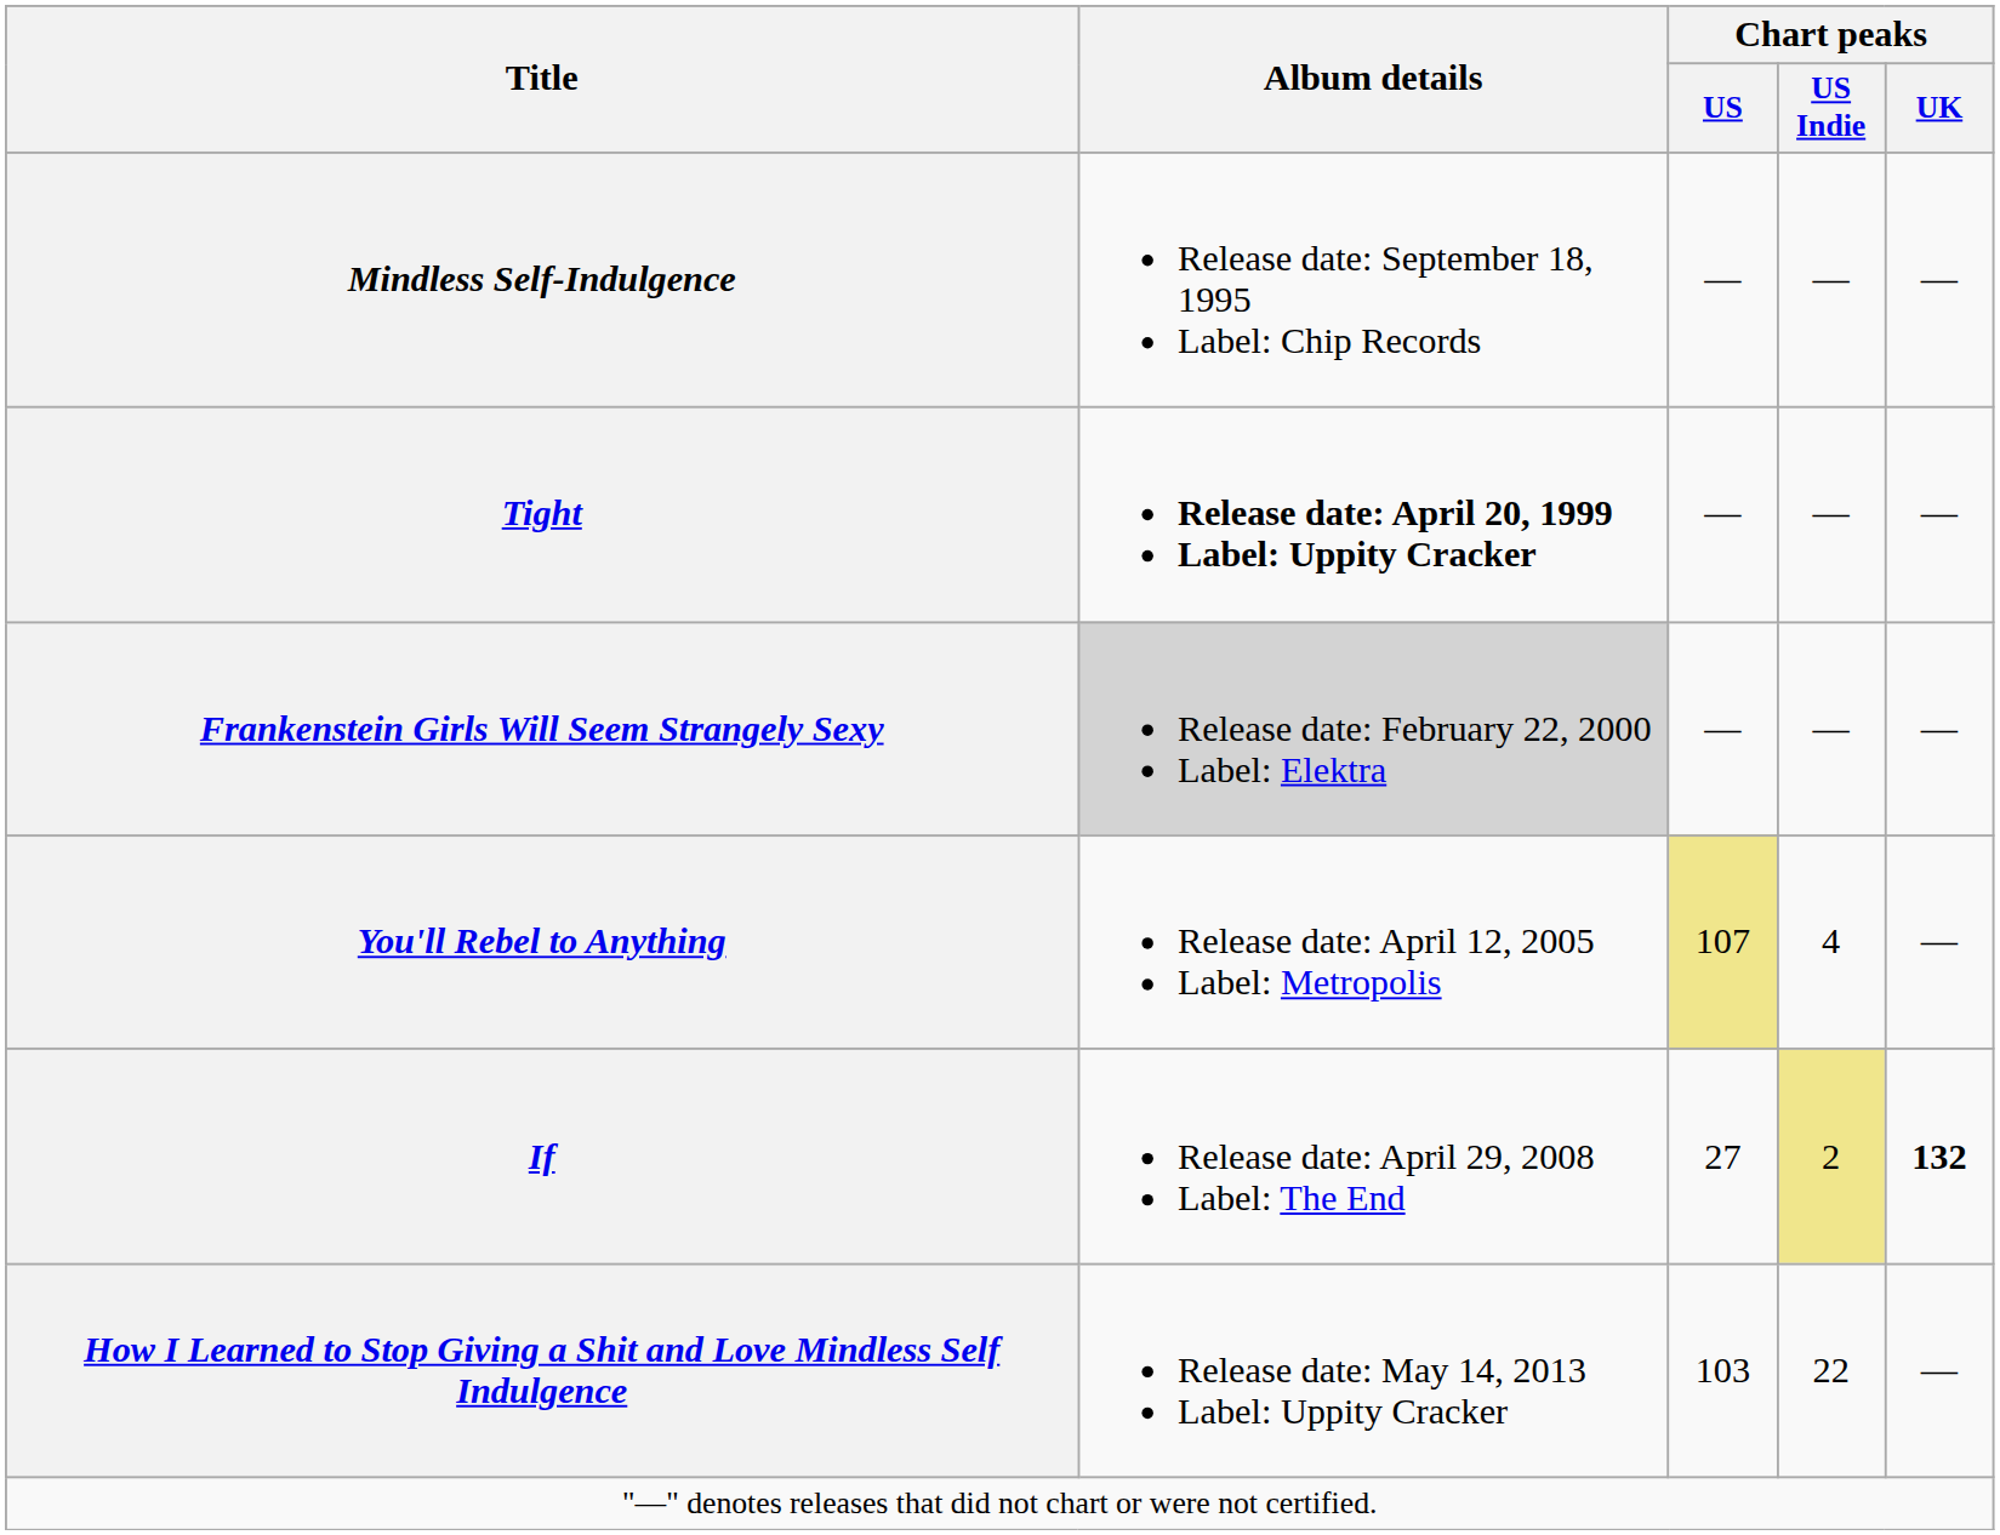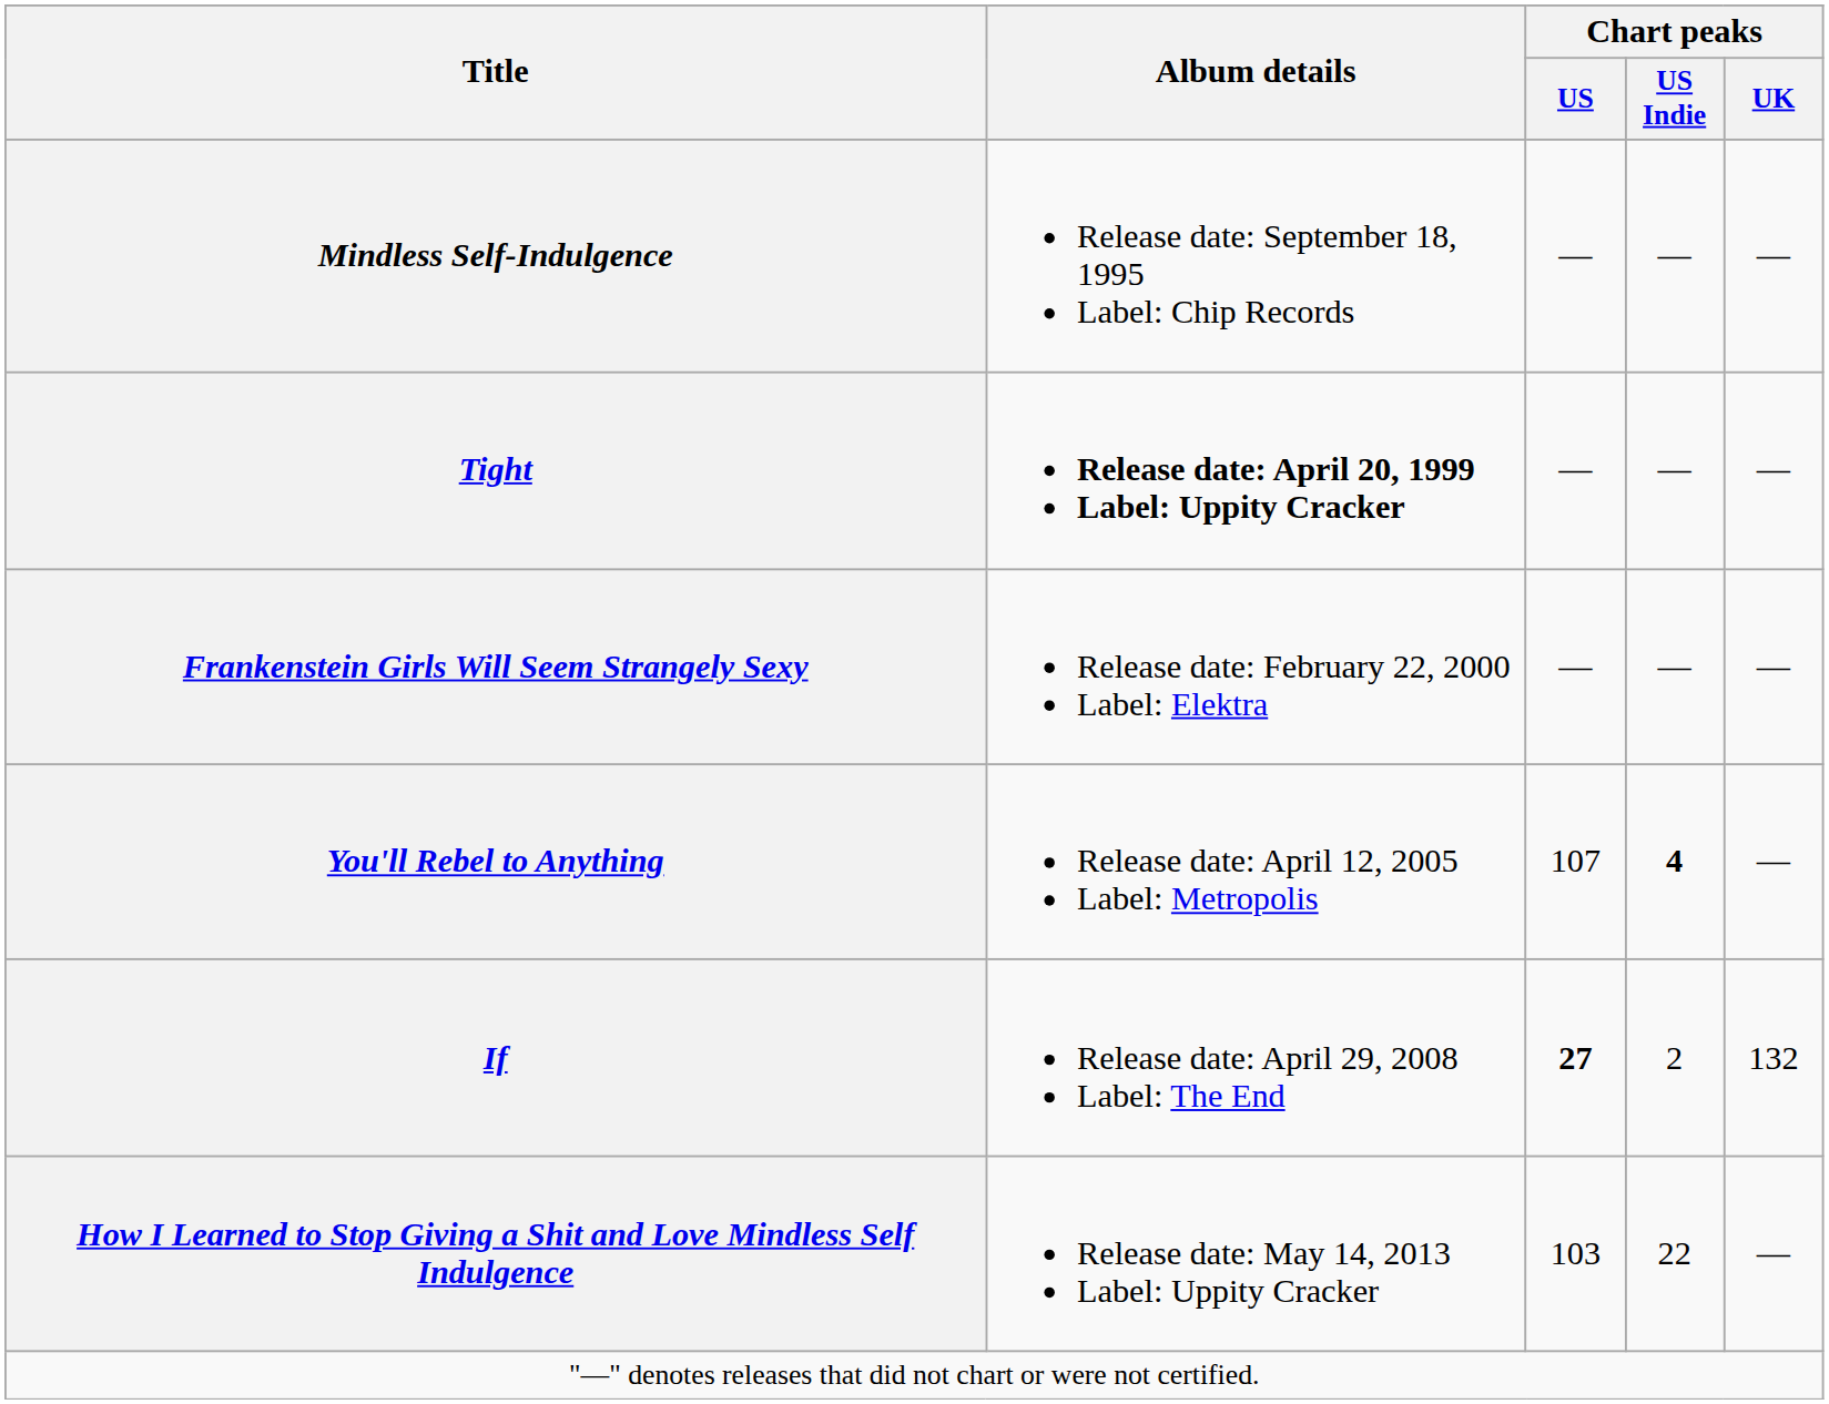Frankenstein Girls Will Seem Strangely Sexy | Album details: lightgrey background -> no background
You'll Rebel to Anything | Chart peaks / US: khaki background -> no background
You'll Rebel to Anything | Chart peaks / US Indie: normal -> bold
If | Chart peaks / US: normal -> bold
If | Chart peaks / US Indie: khaki background -> no background
If | Chart peaks / UK: bold -> normal
